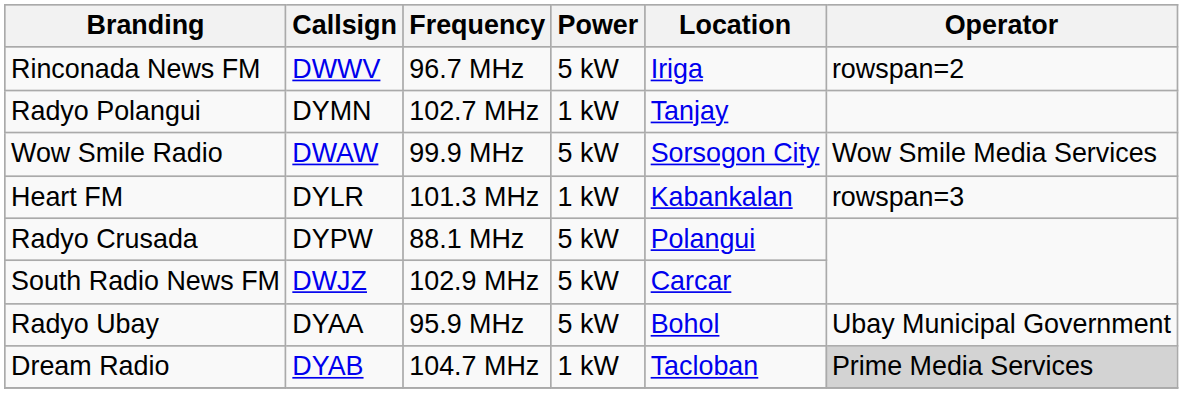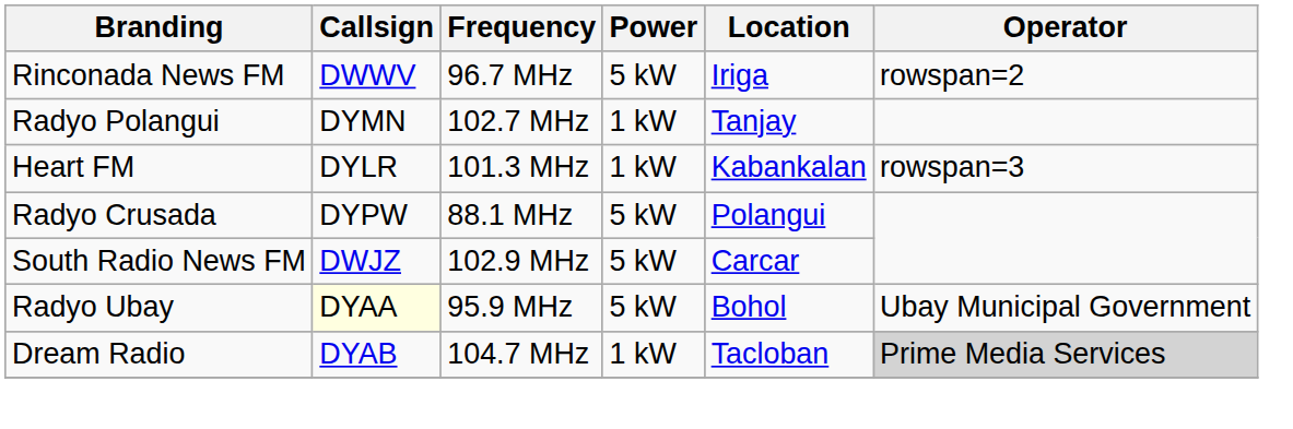- row: Wow Smile Radio | DWAW | 99.9 MHz | 5 kW | Sorsogon City | Wow Smile Media Services
Radyo Ubay | Callsign: no background -> lightyellow background
